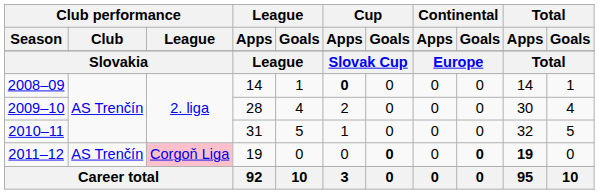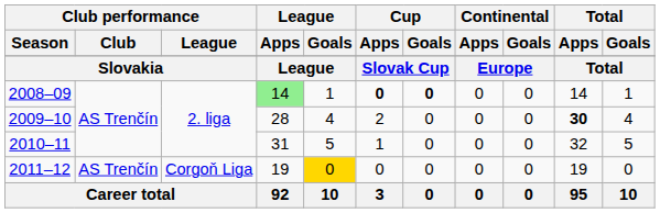2008–09 | League / Apps: no background -> lightgreen background
2008–09 | Cup / Goals: normal -> bold
2009–10 | Total / Apps: normal -> bold
2011–12 | Club performance / League: pink background -> no background
2011–12 | League / Goals: no background -> gold background
2011–12 | Cup / Goals: bold -> normal
2011–12 | Continental / Goals: bold -> normal
2011–12 | Total / Apps: bold -> normal
